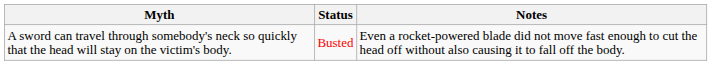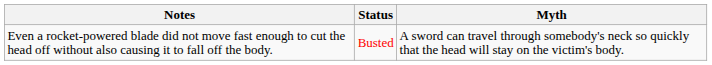columns swapped: Myth <-> Notes
